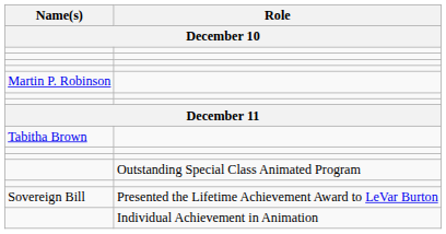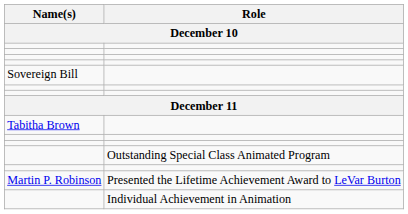row 7 | Name(s): Martin P. Robinson -> Sovereign Bill
row 16 | Name(s): Sovereign Bill -> Martin P. Robinson
